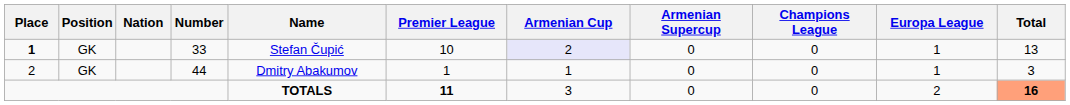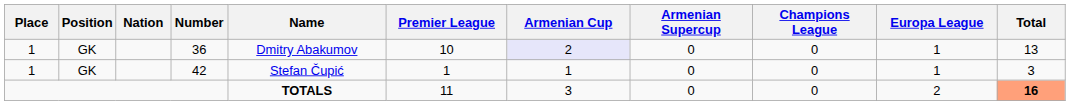row 2 | Place: bold -> normal
row 2 | Number: 33 -> 36
row 2 | Name: Stefan Čupić -> Dmitry Abakumov
row 3 | Place: 2 -> 1
row 3 | Number: 44 -> 42
row 3 | Name: Dmitry Abakumov -> Stefan Čupić
row 4 | Premier League: bold -> normal
